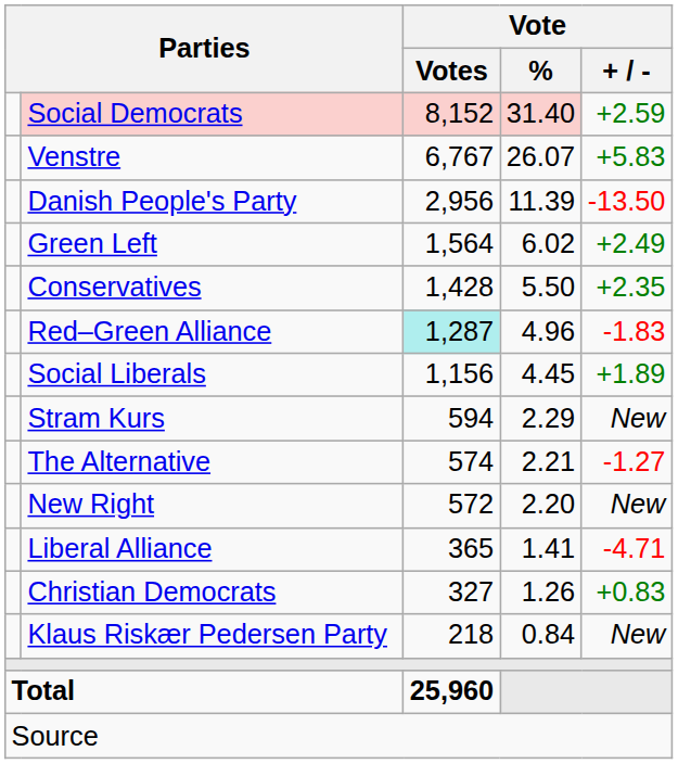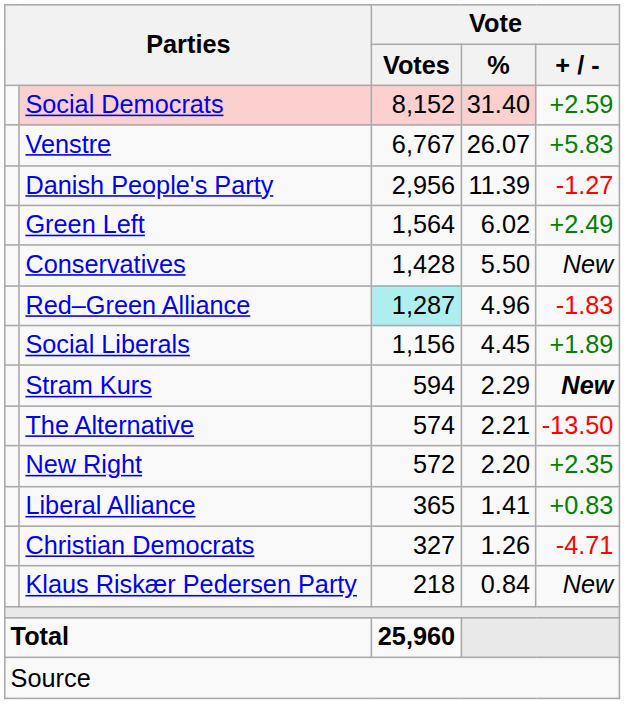Danish People's Party | Vote / + / -: -13.50 -> -1.27
Conservatives | Vote / + / -: +2.35 -> New
Stram Kurs | Vote / + / -: normal -> bold
The Alternative | Vote / + / -: -1.27 -> -13.50
New Right | Vote / + / -: New -> +2.35
Liberal Alliance | Vote / + / -: -4.71 -> +0.83
Christian Democrats | Vote / + / -: +0.83 -> -4.71
